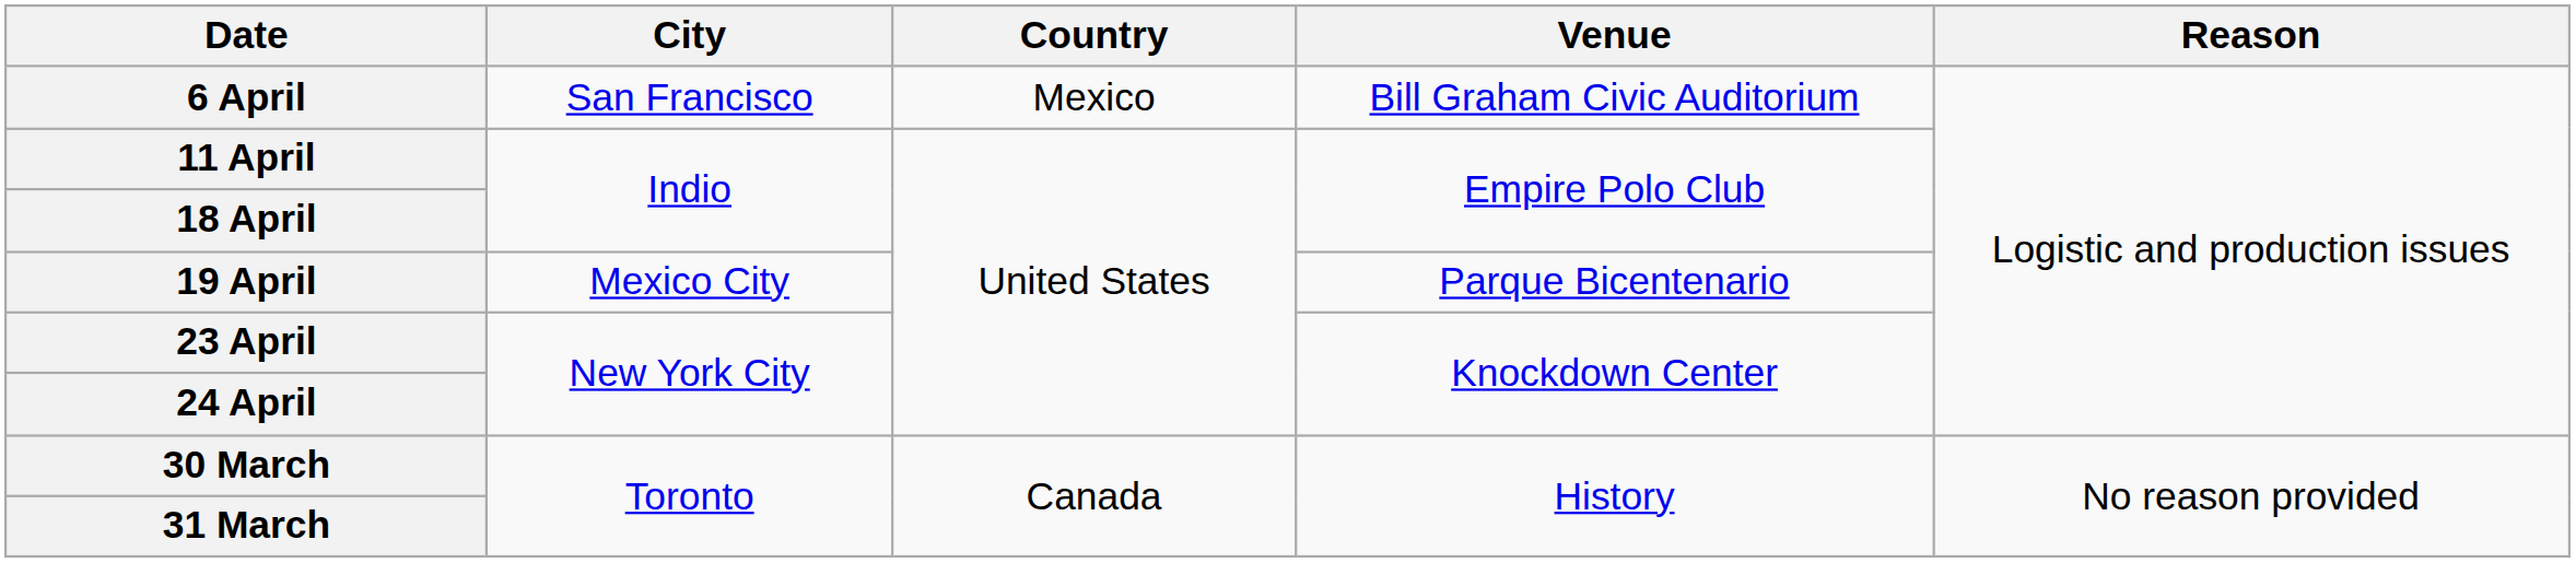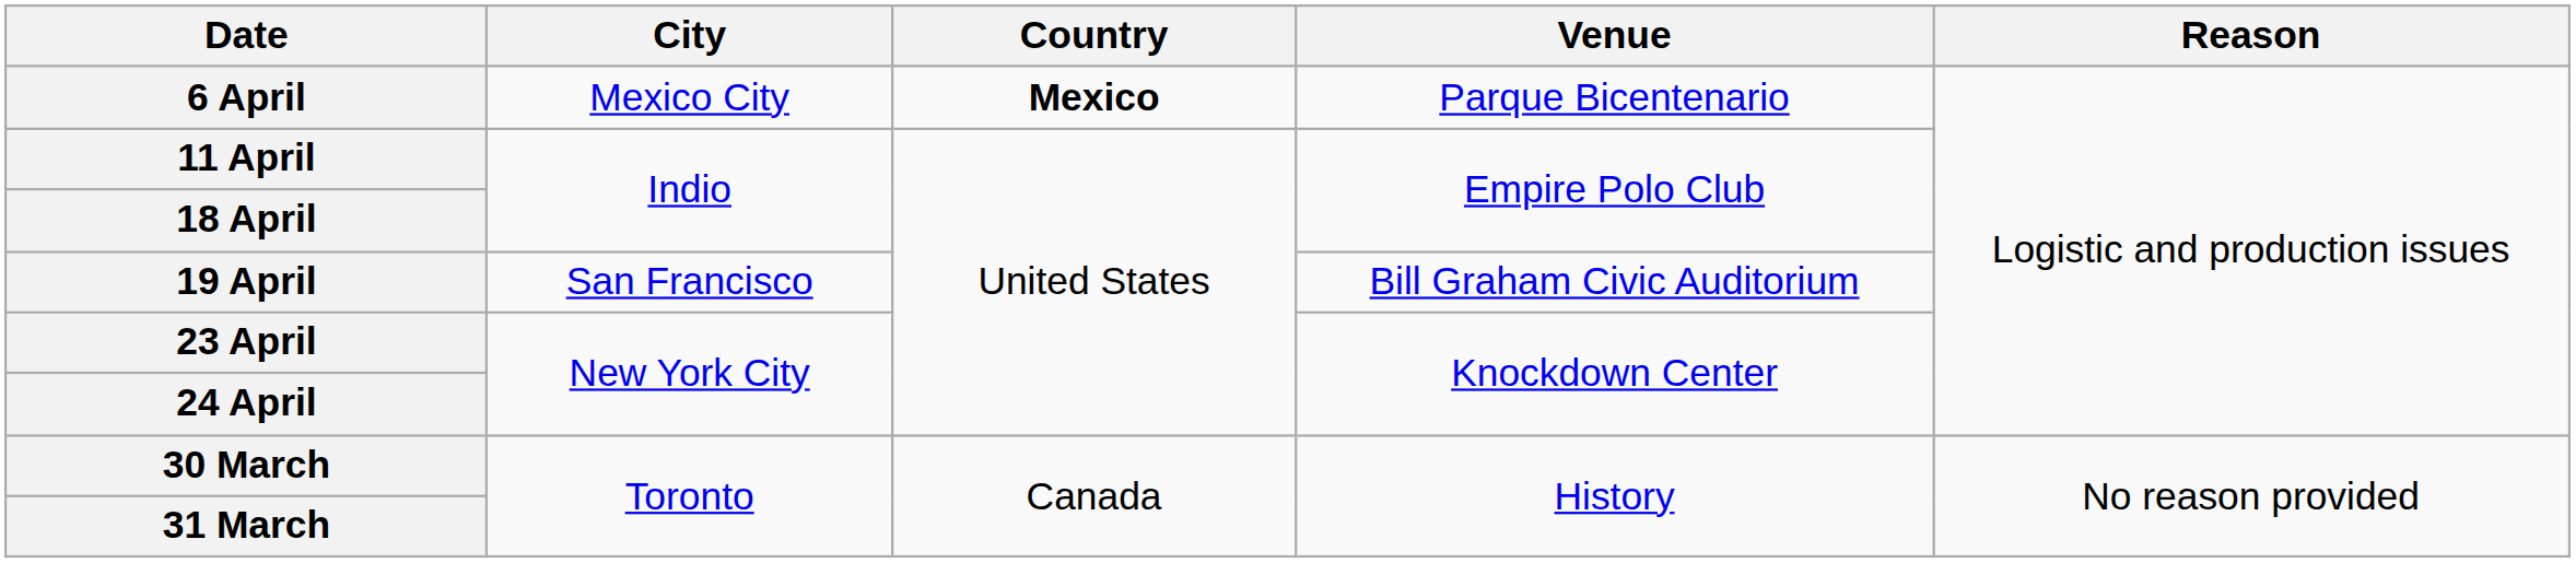6 April | City: San Francisco -> Mexico City
6 April | Country: normal -> bold
6 April | Venue: Bill Graham Civic Auditorium -> Parque Bicentenario
19 April | City: Mexico City -> San Francisco
19 April | Venue: Parque Bicentenario -> Bill Graham Civic Auditorium
